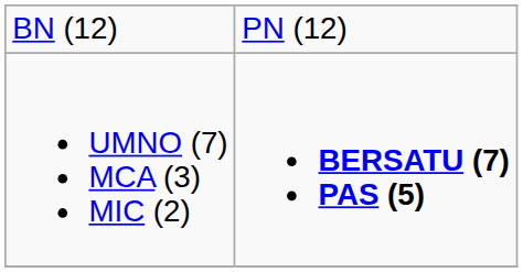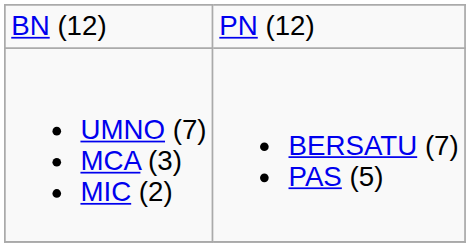UMNO (7) MCA (3) MIC (2) | column 2: bold -> normal
